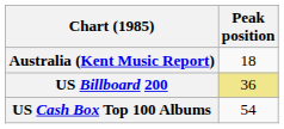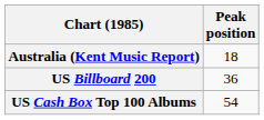US Billboard 200 | Peak position: khaki background -> no background
